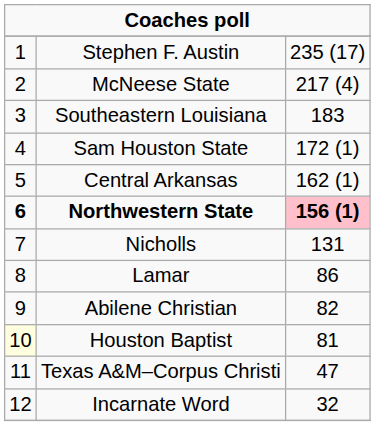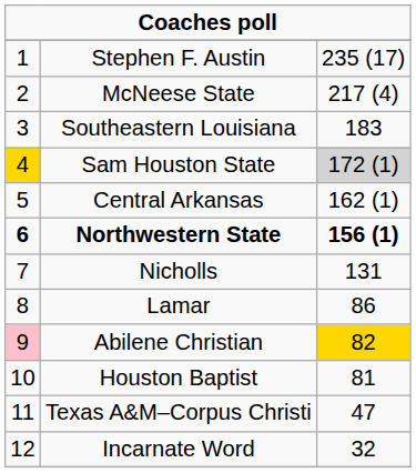Sam Houston State | column 1: no background -> gold background
Sam Houston State | column 3: no background -> lightgrey background
Northwestern State | column 3: pink background -> no background
Abilene Christian | column 1: no background -> pink background
Abilene Christian | column 3: no background -> gold background
Houston Baptist | column 1: lightyellow background -> no background
